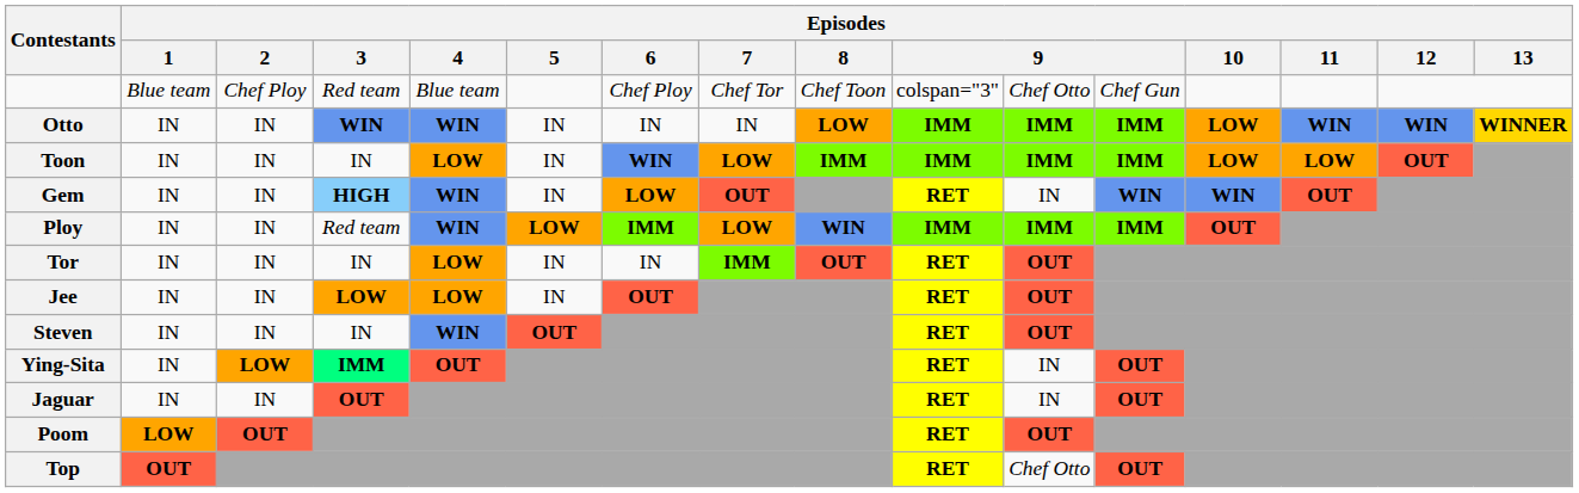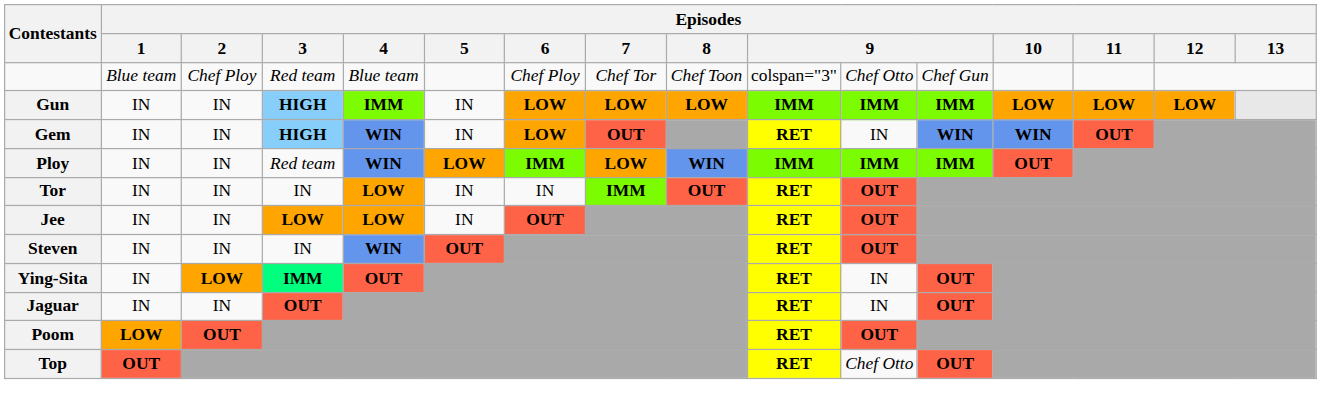- row: Otto | IN | IN | WIN | WIN | IN | IN | IN | LOW | IMM | IMM | IMM | LOW | WIN | WIN | WINNER
+ row: Gun | IN | IN | HIGH | IMM | IN | LOW | LOW | LOW | IMM | IMM | IMM | LOW | LOW | LOW
- row: Toon | IN | IN | IN | LOW | IN | WIN | LOW | IMM | IMM | IMM | IMM | LOW | LOW | OUT
